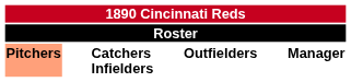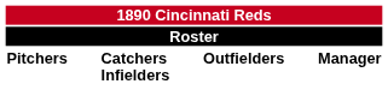Pitchers | column 1: lightsalmon background -> no background
